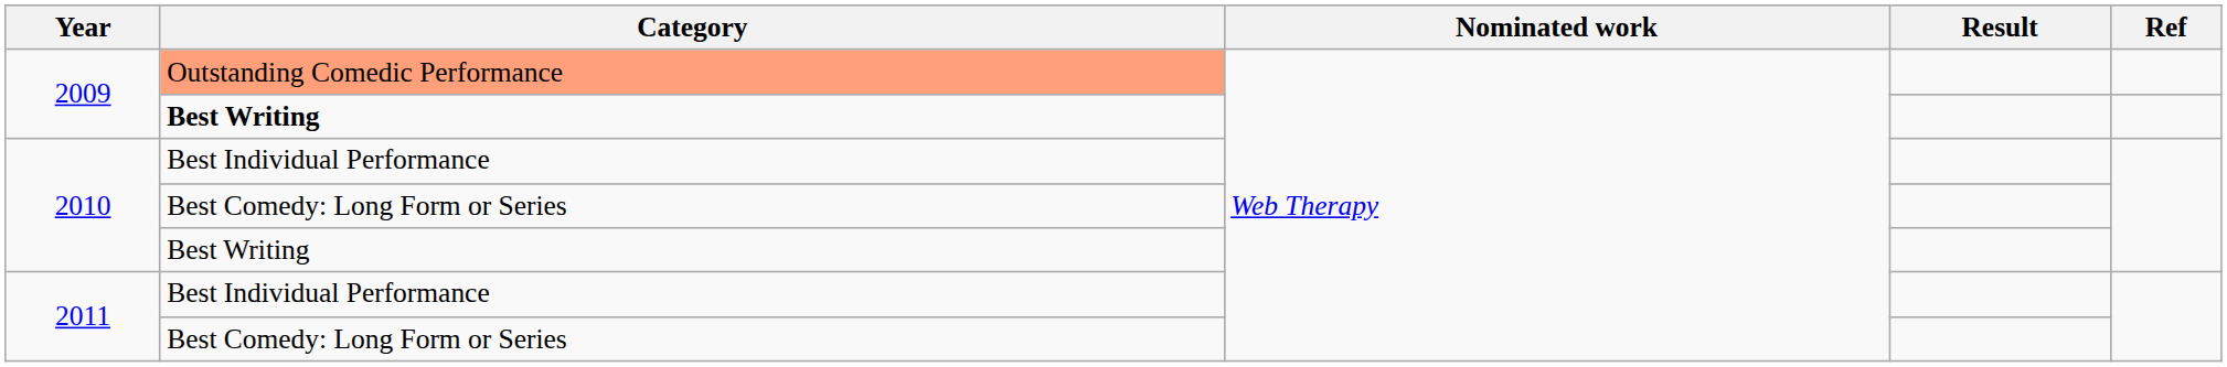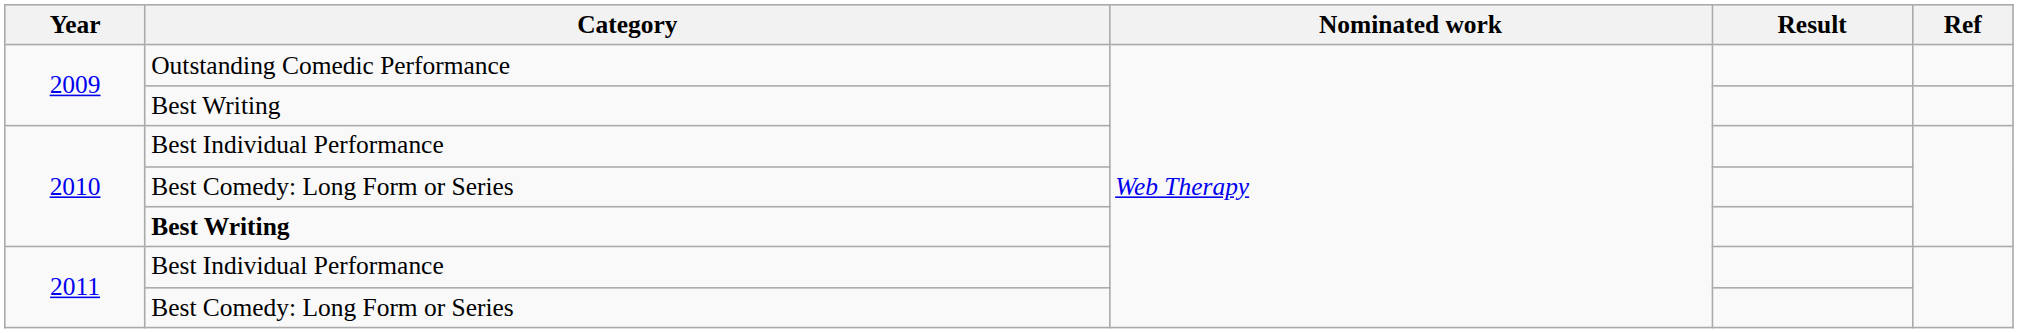Outstanding Comedic Performance | Category: lightsalmon background -> no background
2009 / Best Writing | Category: bold -> normal
2010 / Best Writing | Category: normal -> bold
